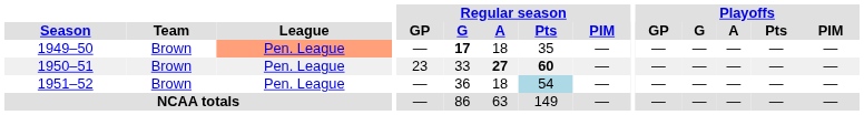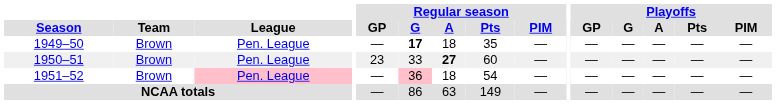1949–50 | League: lightsalmon background -> no background
1950–51 | Regular season / Pts: bold -> normal
1951–52 | League: no background -> pink background
1951–52 | Regular season / G: no background -> pink background
1951–52 | Regular season / Pts: lightblue background -> no background
